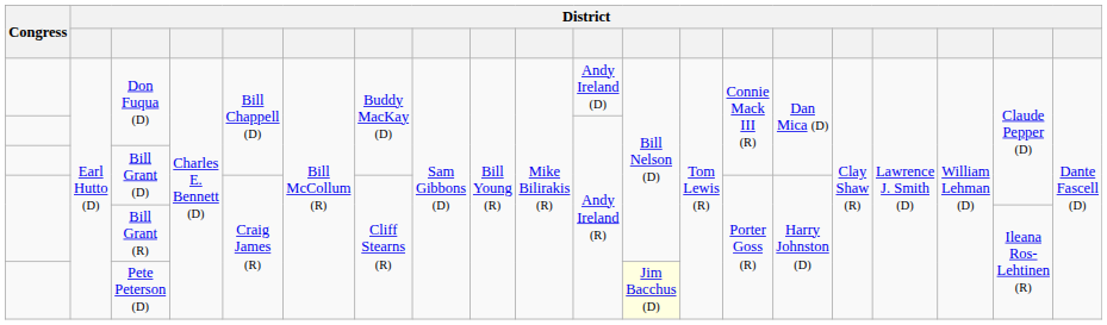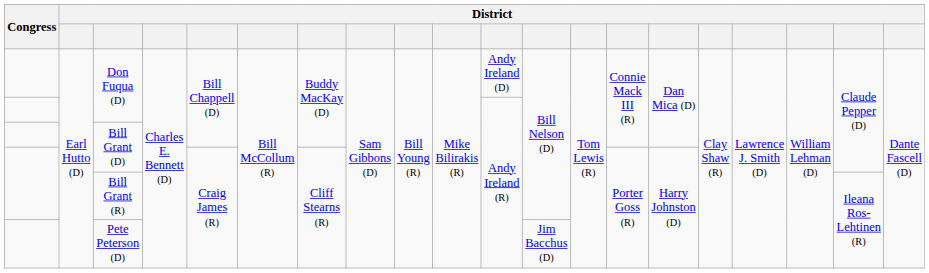Pete Peterson (D) | column 12: lightyellow background -> no background
